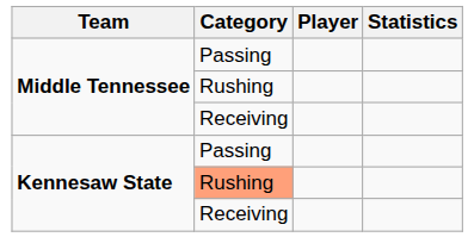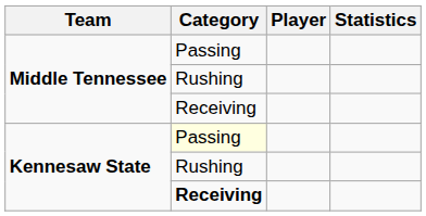Kennesaw State / Passing | Category: no background -> lightyellow background
Kennesaw State / Rushing | Category: lightsalmon background -> no background
Kennesaw State / Receiving | Category: normal -> bold
